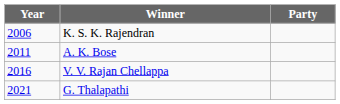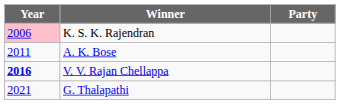K. S. K. Rajendran | Year: no background -> pink background
V. V. Rajan Chellappa | Year: normal -> bold
